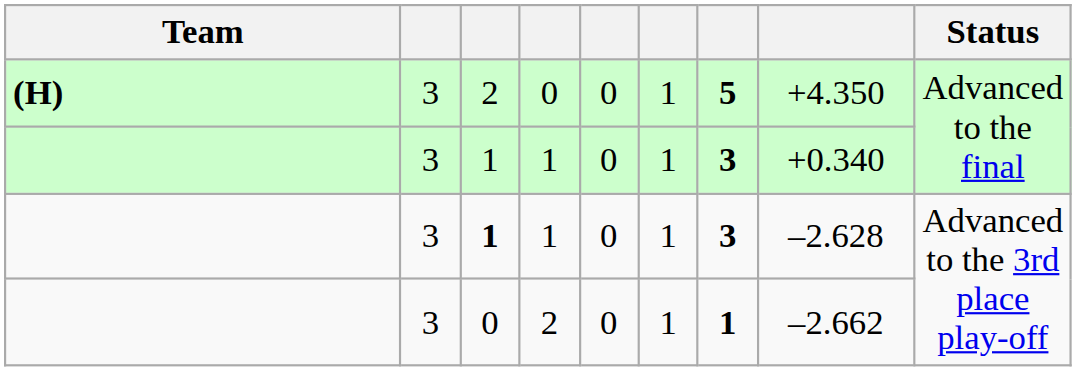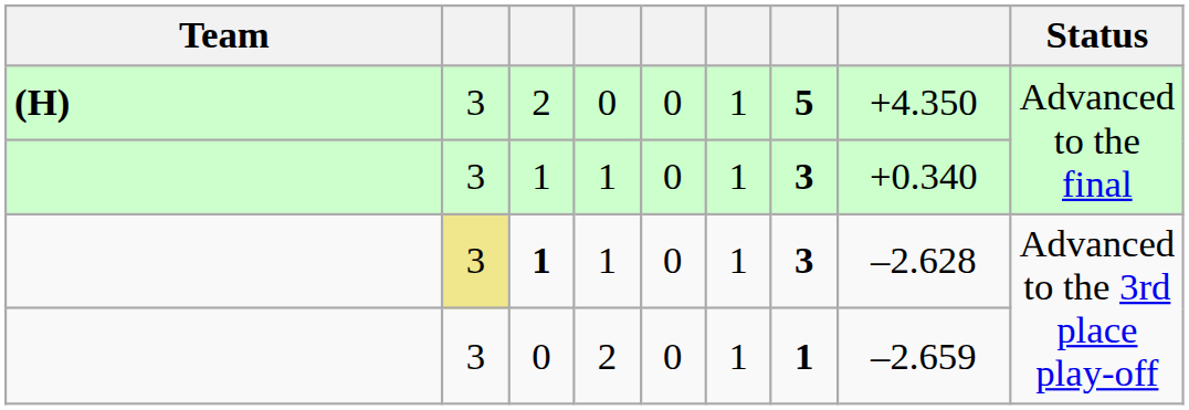row 4 | column 2: no background -> khaki background
row 5 | column 8: –2.662 -> –2.659
